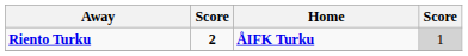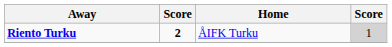Riento Turku | Home: bold -> normal
